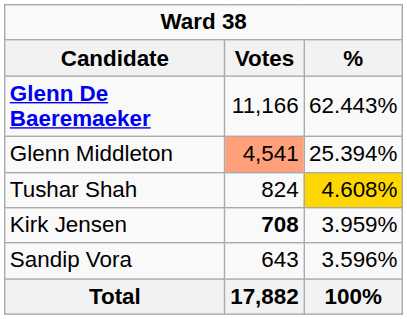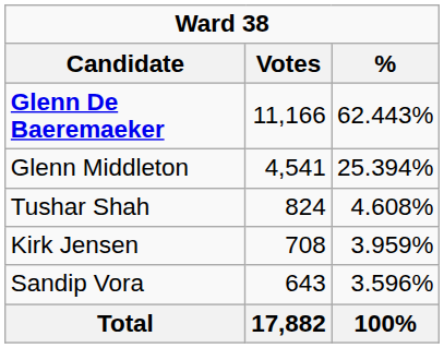Glenn Middleton | Votes: lightsalmon background -> no background
Tushar Shah | %: gold background -> no background
Kirk Jensen | Votes: bold -> normal
